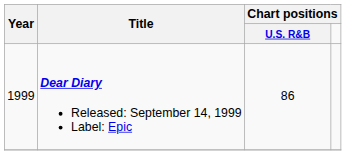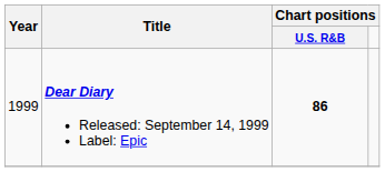1999 | column 3: normal -> bold
